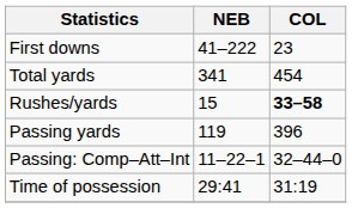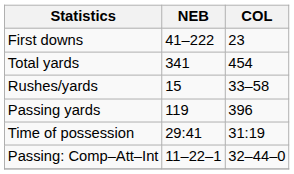Rushes/yards | COL: bold -> normal
rows swapped: Passing: Comp–Att–Int <-> Time of possession
